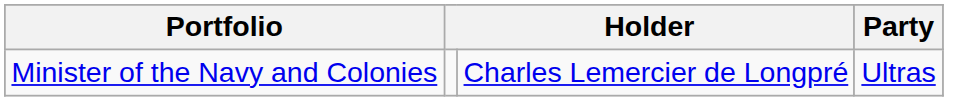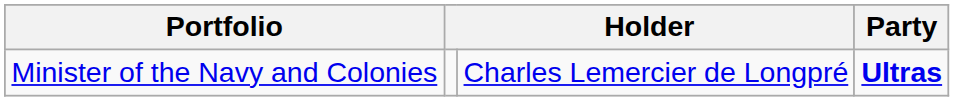Minister of the Navy and Colonies | Party: normal -> bold
